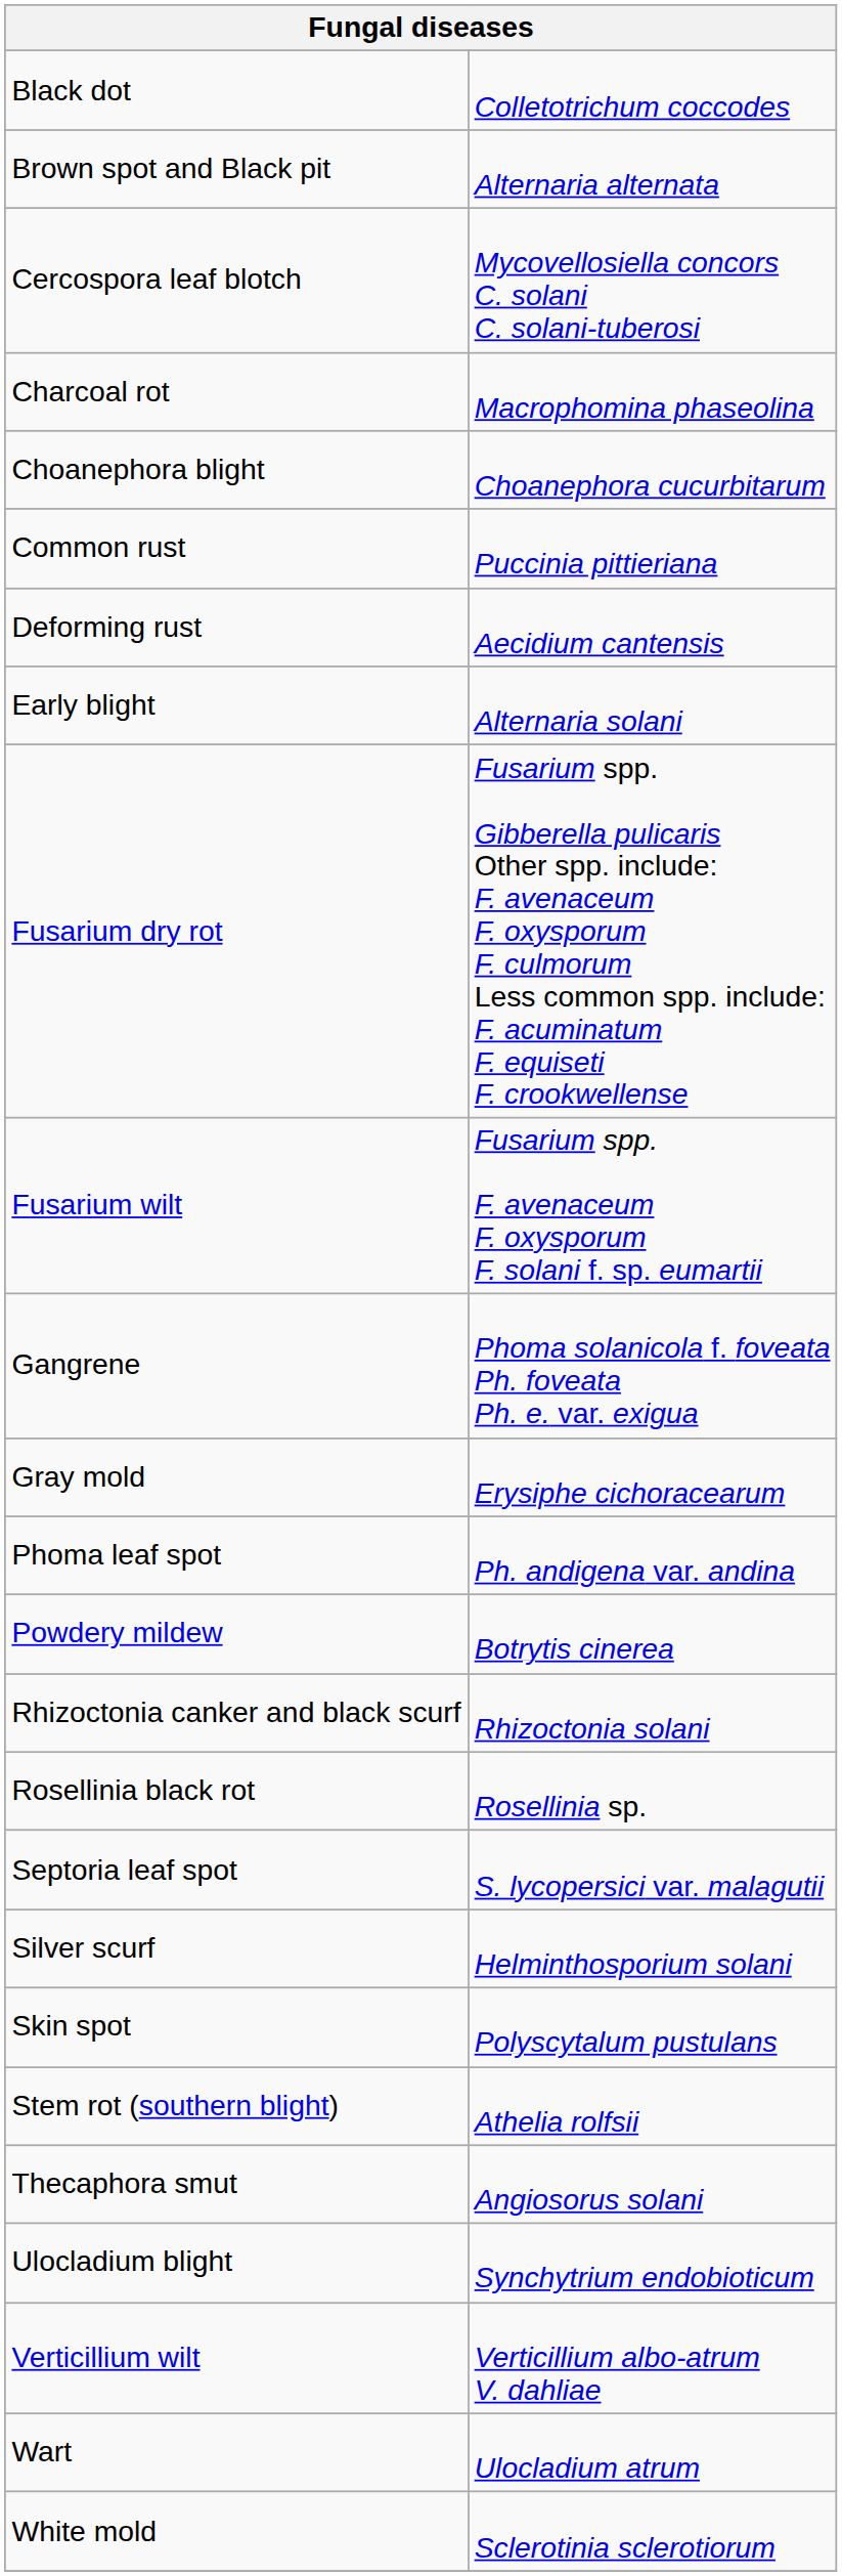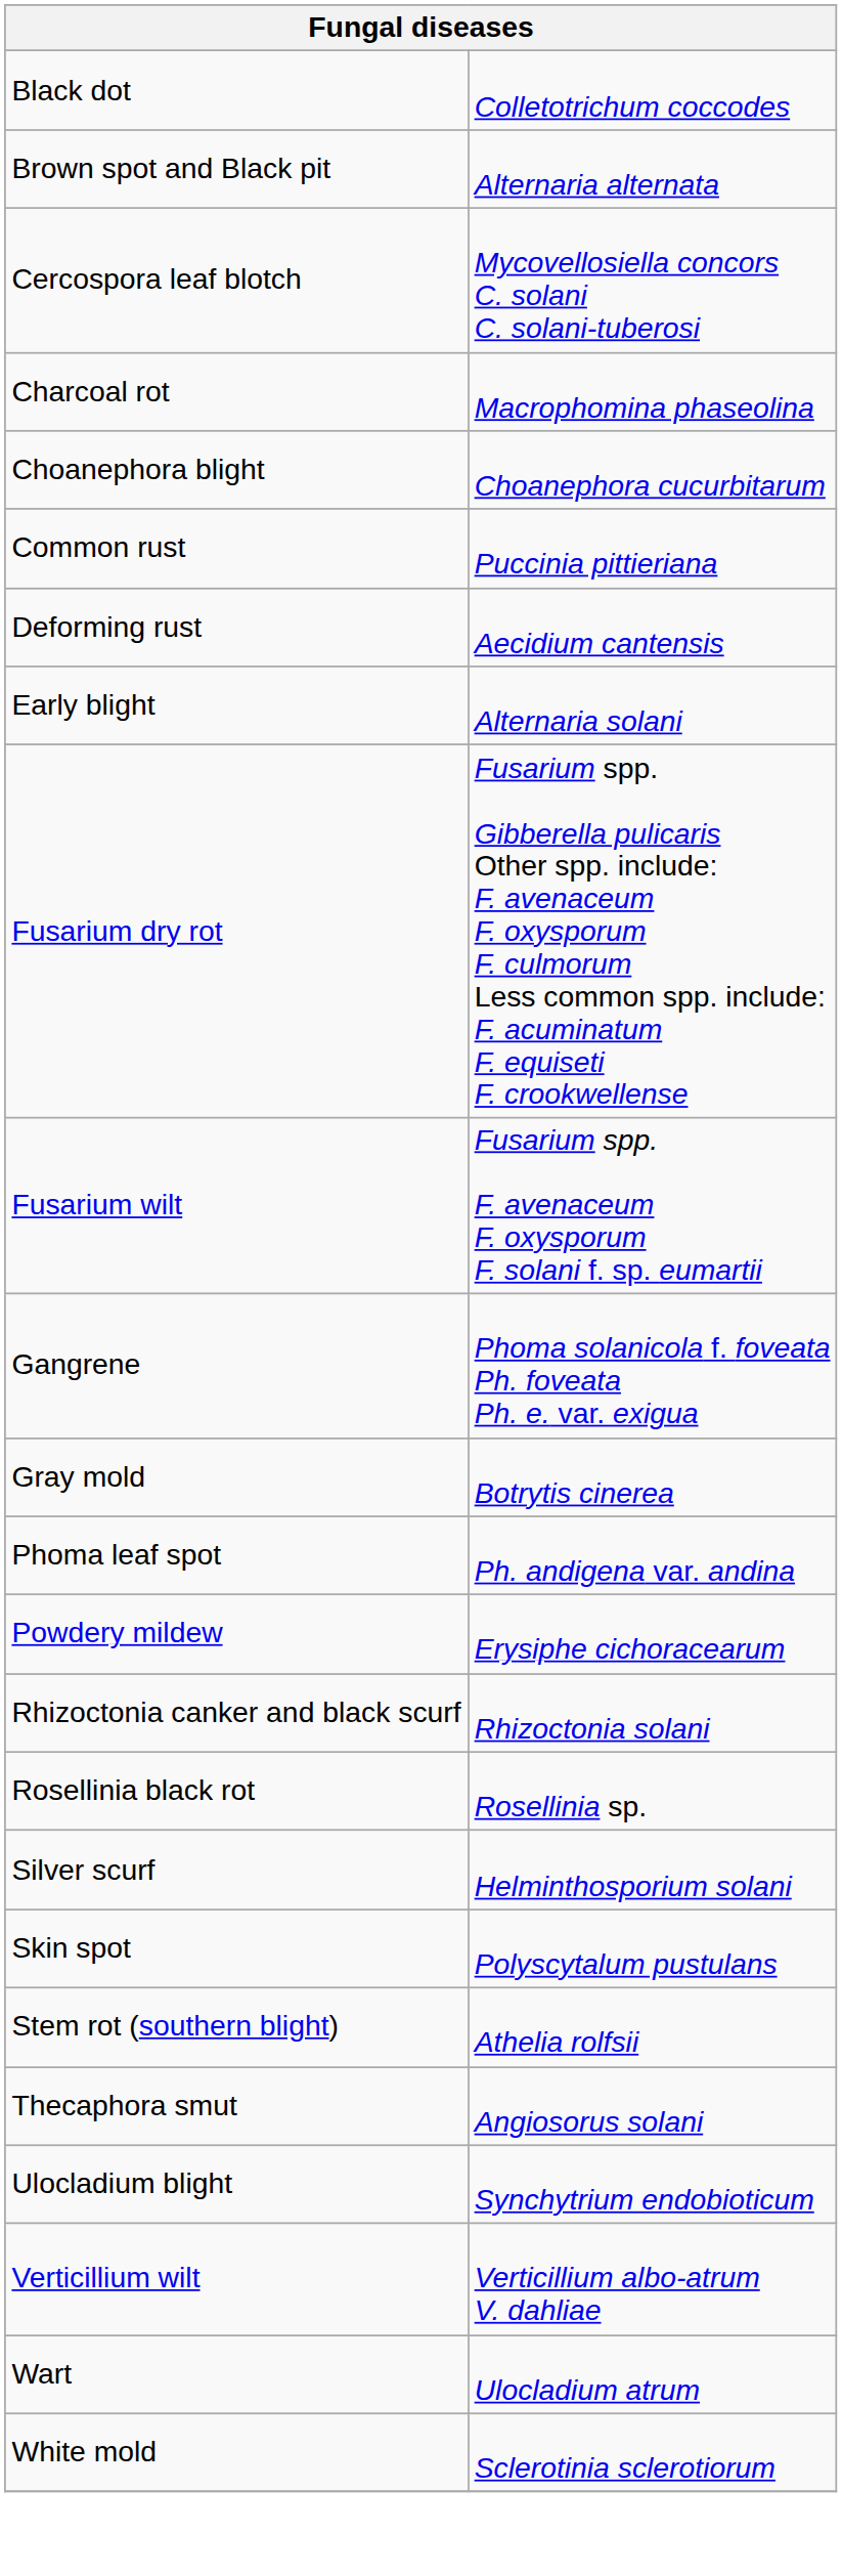Gray mold | column 2: Erysiphe cichoracearum -> Botrytis cinerea
Powdery mildew | column 2: Botrytis cinerea -> Erysiphe cichoracearum
- row: Septoria leaf spot | S. lycopersici var. malagutii
